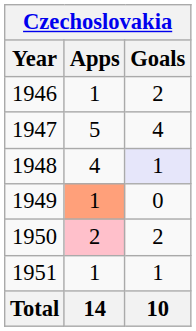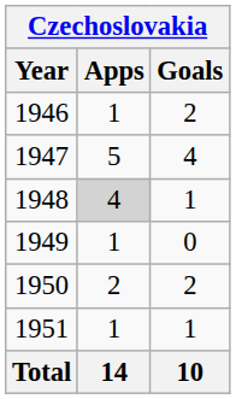1948 | Apps: no background -> lightgrey background
1948 | Goals: lavender background -> no background
1949 | Apps: lightsalmon background -> no background
1950 | Apps: pink background -> no background
